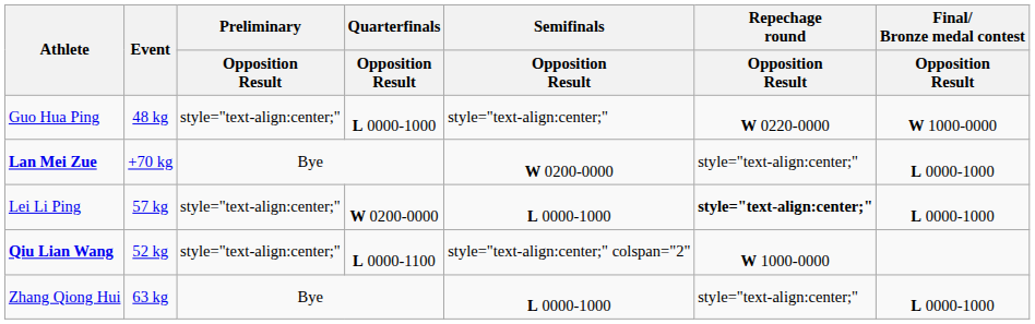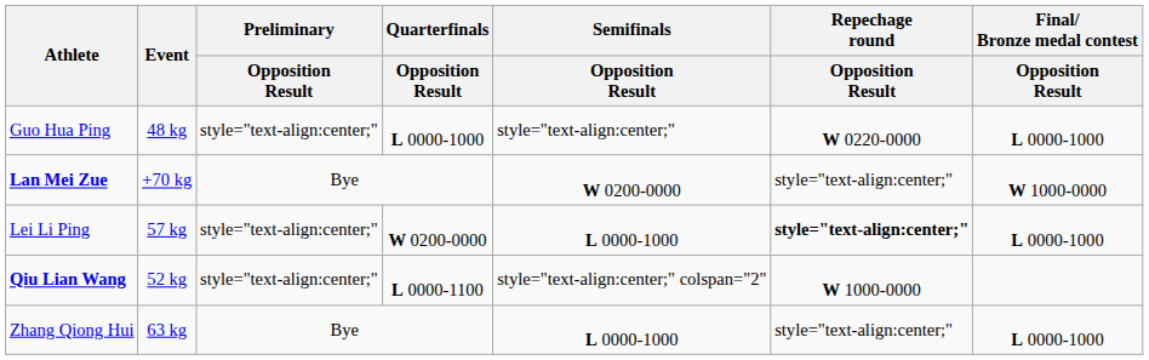Guo Hua Ping | Final/ Bronze medal contest / Opposition Result: W 1000-0000 -> L 0000-1000
Lan Mei Zue | Final/ Bronze medal contest / Opposition Result: L 0000-1000 -> W 1000-0000
